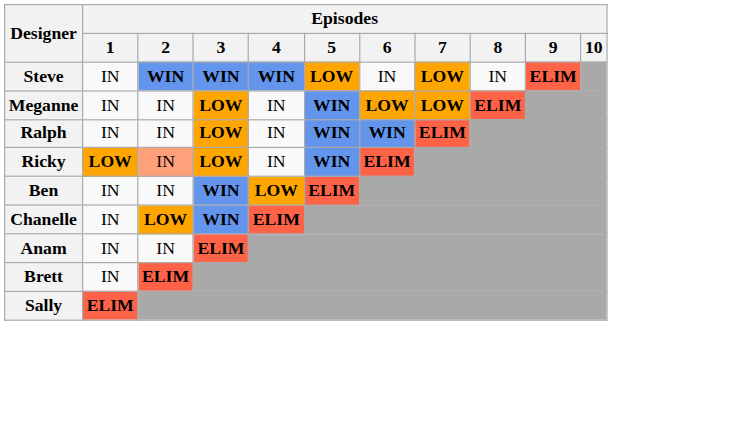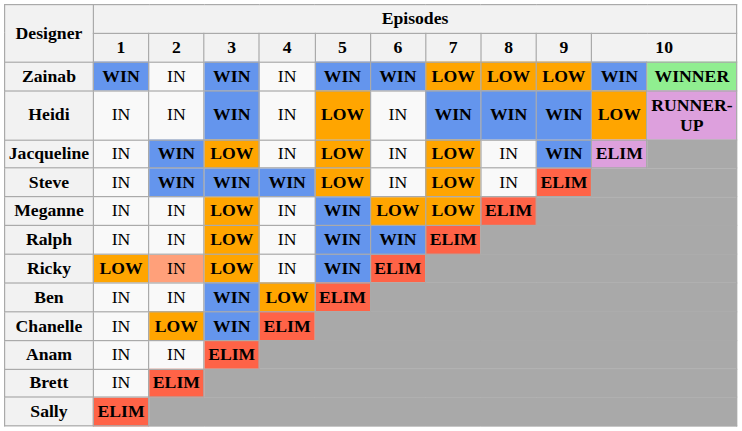+ row: Zainab | WIN | IN | WIN | IN | WIN | WIN | LOW | LOW | LOW | WIN | WINNER
+ row: Heidi | IN | IN | WIN | IN | LOW | IN | WIN | WIN | WIN | LOW | RUNNER-UP
+ row: Jacqueline | IN | WIN | LOW | IN | LOW | IN | LOW | IN | WIN | ELIM
